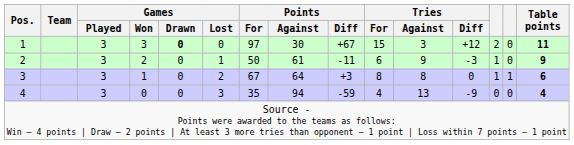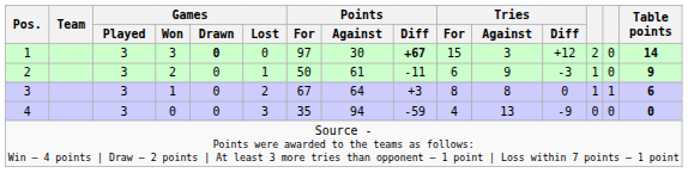row 3 | Points / Diff: normal -> bold
row 3 | Table points: 11 -> 14
row 6 | Table points: 4 -> 0
